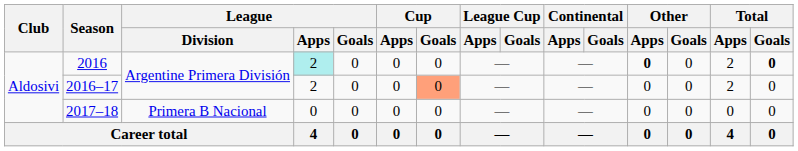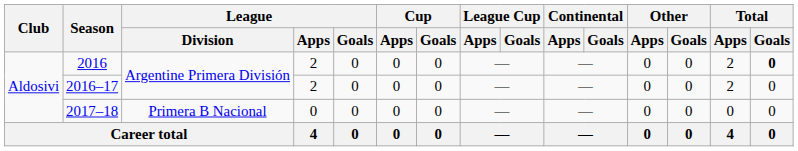2016 | League / Apps: paleturquoise background -> no background
2016 | Other / Apps: bold -> normal
2016–17 | Cup / Goals: lightsalmon background -> no background
